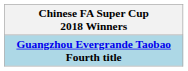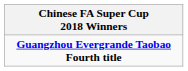row 2 | column 1: lightblue background -> no background
